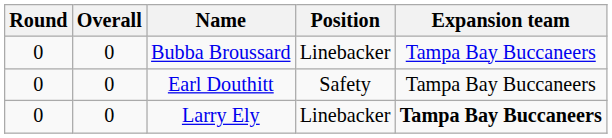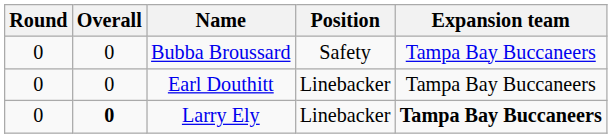Bubba Broussard | Position: Linebacker -> Safety
Earl Douthitt | Position: Safety -> Linebacker
Larry Ely | Overall: normal -> bold
